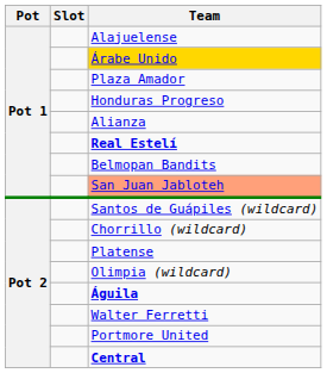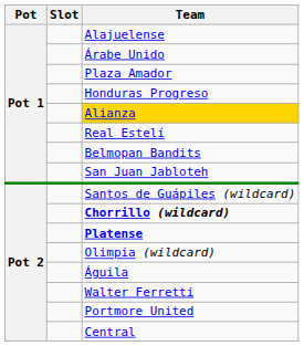Árabe Unido | Team: gold background -> no background
Alianza | Team: no background -> gold background
Real Estelí | Team: bold -> normal
San Juan Jabloteh | Team: lightsalmon background -> no background
Chorrillo (wildcard) | Team: normal -> bold
Platense | Team: normal -> bold
Águila | Team: bold -> normal
Central | Team: bold -> normal
